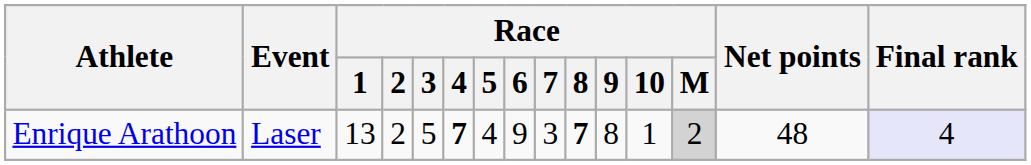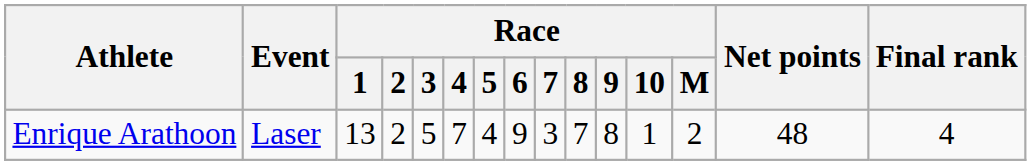Enrique Arathoon | Race / 4: bold -> normal
Enrique Arathoon | Race / 8: bold -> normal
Enrique Arathoon | Race / M: lightgrey background -> no background
Enrique Arathoon | Final rank: lavender background -> no background
